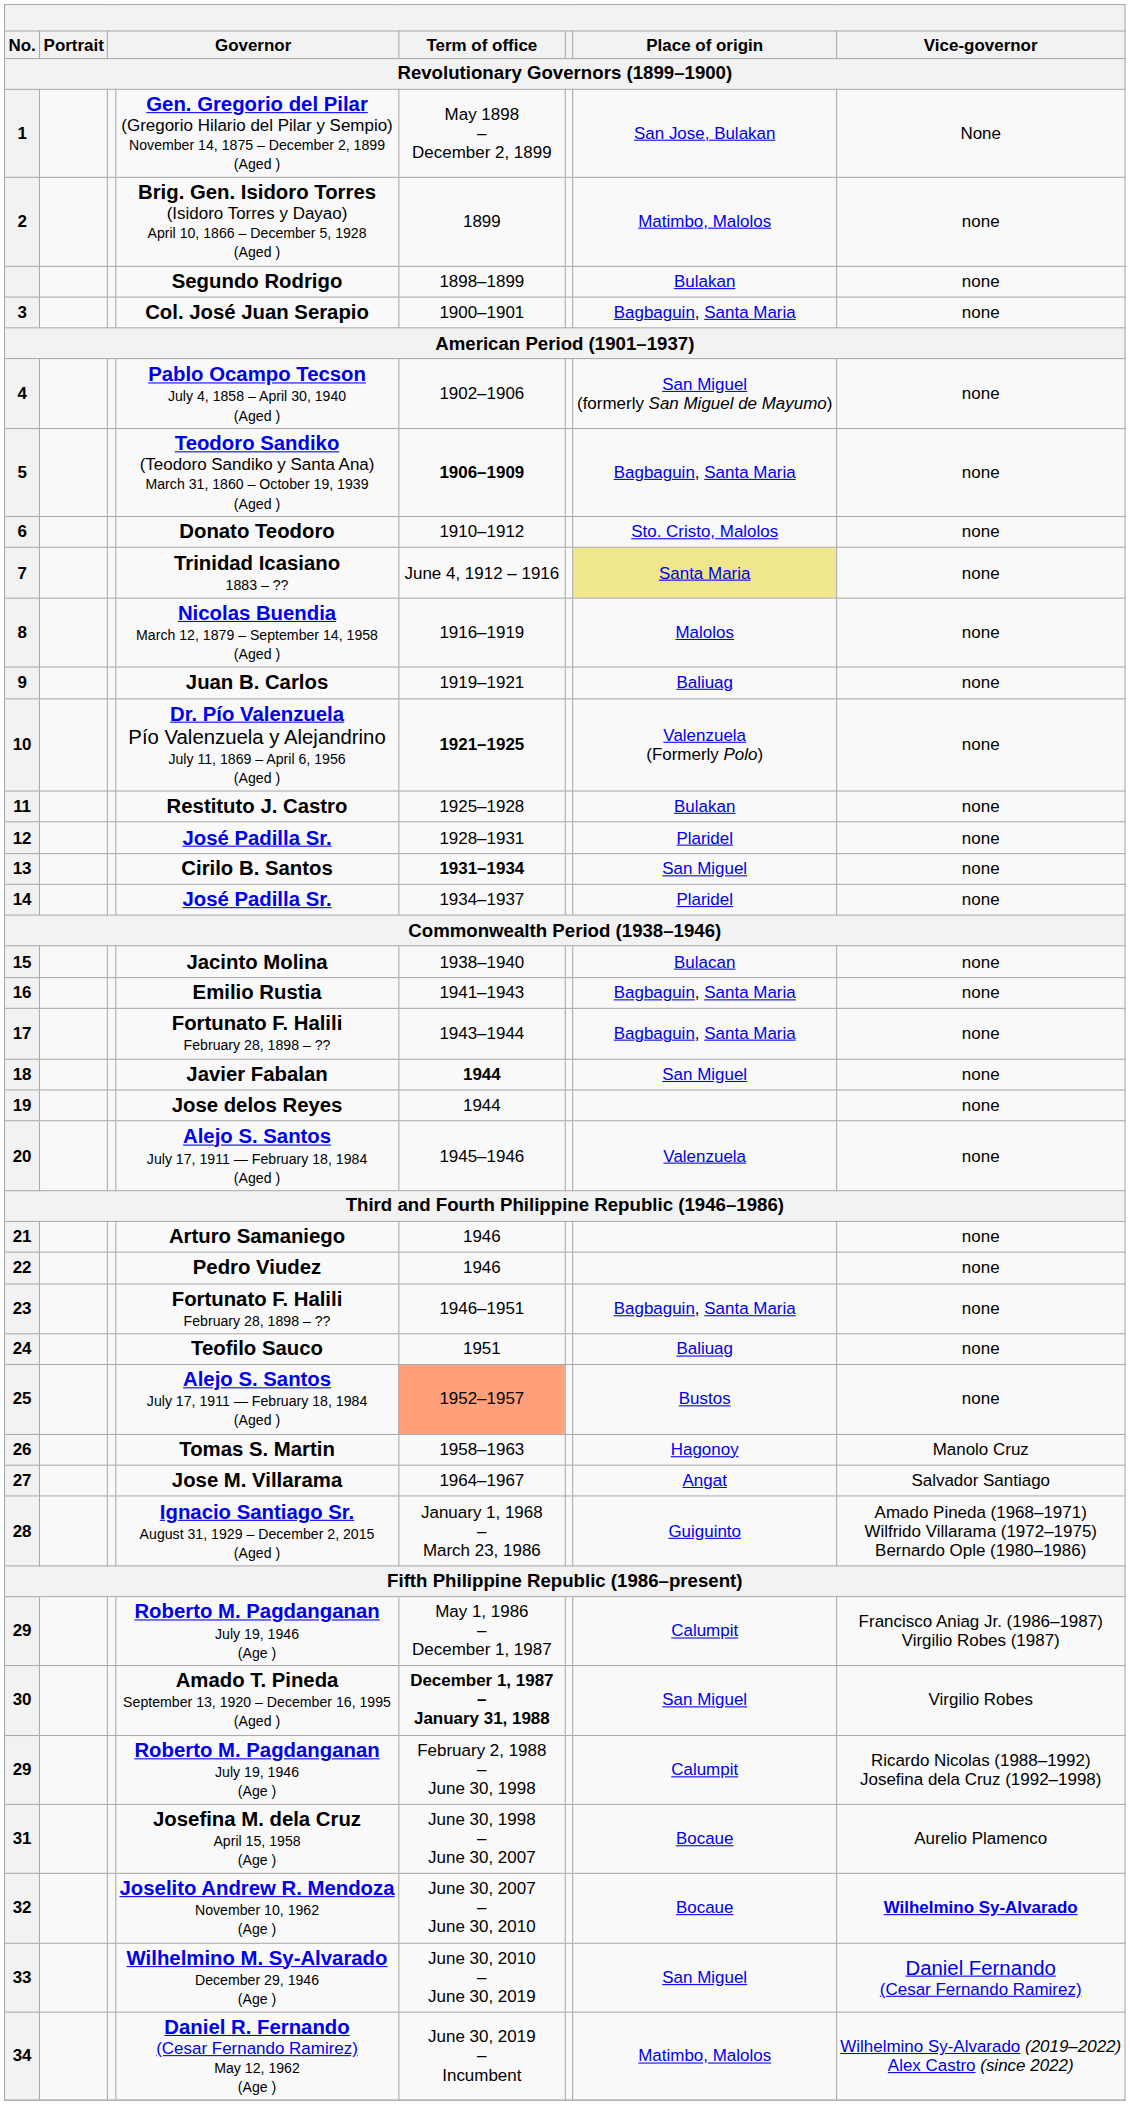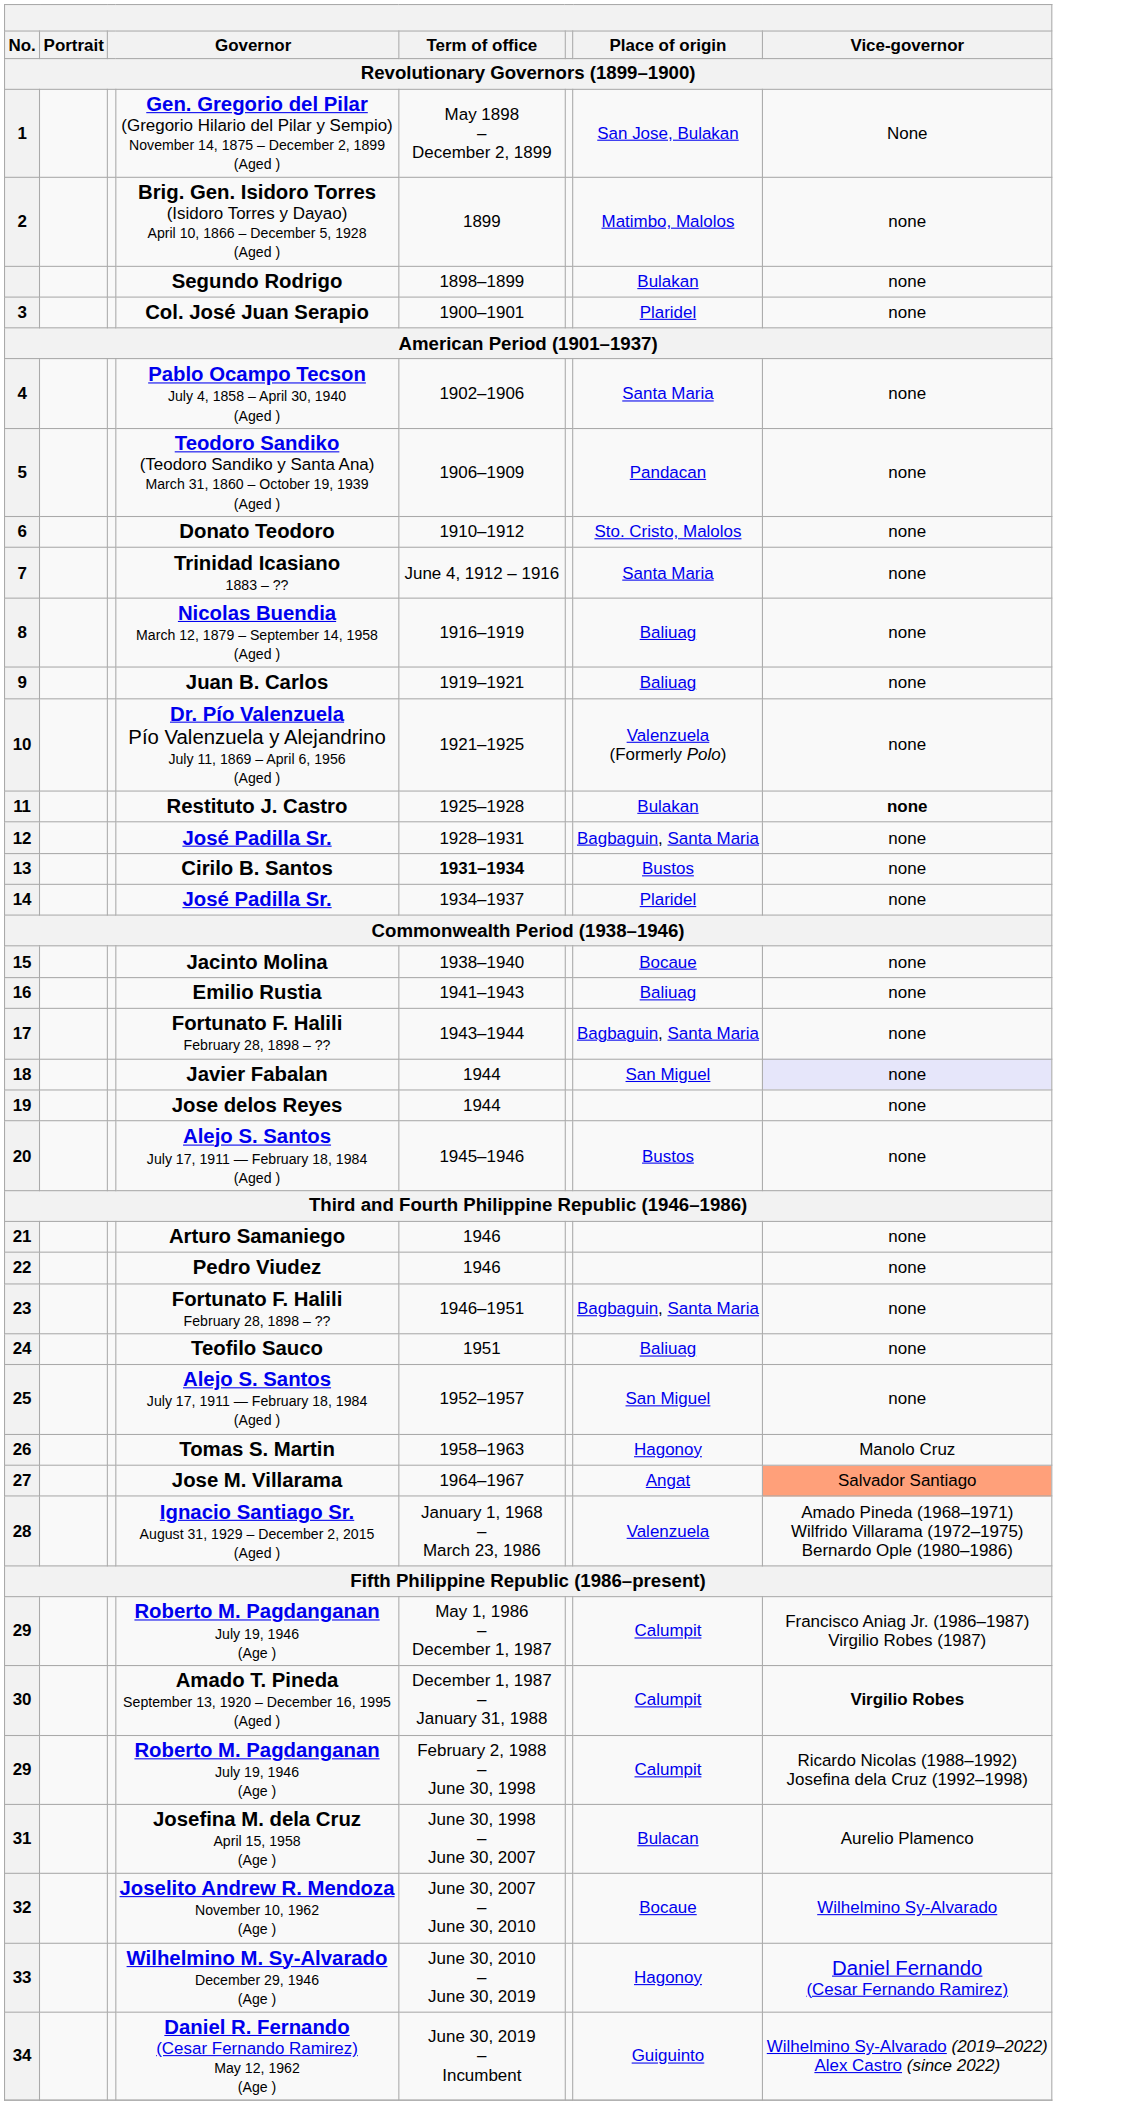3 | Place of origin / Revolutionary Governors (1899–1900): Bagbaguin, Santa Maria -> Plaridel
4 | Place of origin / Revolutionary Governors (1899–1900): San Miguel (formerly San Miguel de Mayumo) -> Santa Maria
5 | Term of office / Revolutionary Governors (1899–1900): bold -> normal
5 | Place of origin / Revolutionary Governors (1899–1900): Bagbaguin, Santa Maria -> Pandacan
7 | Place of origin / Revolutionary Governors (1899–1900): khaki background -> no background
8 | Place of origin / Revolutionary Governors (1899–1900): Malolos -> Baliuag
10 | Term of office / Revolutionary Governors (1899–1900): bold -> normal
11 | Vice-governor / Revolutionary Governors (1899–1900): normal -> bold
12 | Place of origin / Revolutionary Governors (1899–1900): Plaridel -> Bagbaguin, Santa Maria
13 | Place of origin / Revolutionary Governors (1899–1900): San Miguel -> Bustos
15 | Place of origin / Revolutionary Governors (1899–1900): Bulacan -> Bocaue
16 | Place of origin / Revolutionary Governors (1899–1900): Bagbaguin, Santa Maria -> Baliuag
18 | Term of office / Revolutionary Governors (1899–1900): bold -> normal
18 | Vice-governor / Revolutionary Governors (1899–1900): no background -> lavender background
20 | Place of origin / Revolutionary Governors (1899–1900): Valenzuela -> Bustos
25 | Term of office / Revolutionary Governors (1899–1900): lightsalmon background -> no background
25 | Place of origin / Revolutionary Governors (1899–1900): Bustos -> San Miguel
27 | Vice-governor / Revolutionary Governors (1899–1900): no background -> lightsalmon background
28 | Place of origin / Revolutionary Governors (1899–1900): Guiguinto -> Valenzuela
30 | Term of office / Revolutionary Governors (1899–1900): bold -> normal
30 | Place of origin / Revolutionary Governors (1899–1900): San Miguel -> Calumpit
30 | Vice-governor / Revolutionary Governors (1899–1900): normal -> bold
31 | Place of origin / Revolutionary Governors (1899–1900): Bocaue -> Bulacan
32 | Vice-governor / Revolutionary Governors (1899–1900): bold -> normal
33 | Place of origin / Revolutionary Governors (1899–1900): San Miguel -> Hagonoy
34 | Place of origin / Revolutionary Governors (1899–1900): Matimbo, Malolos -> Guiguinto
